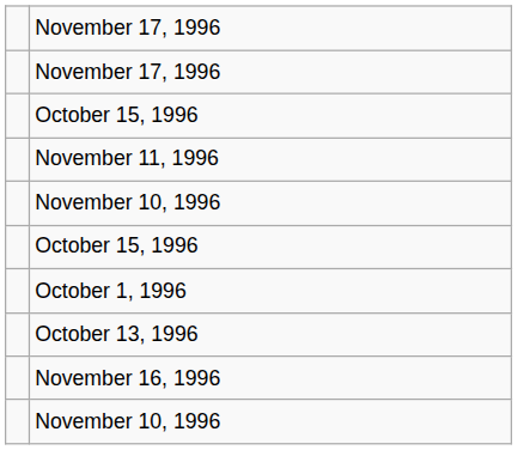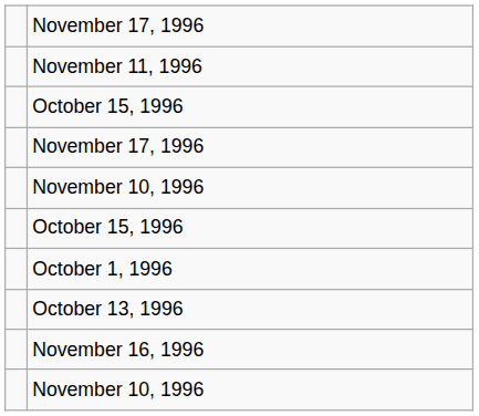row 2 | column 2: November 17, 1996 -> November 11, 1996
row 4 | column 2: November 11, 1996 -> November 17, 1996
